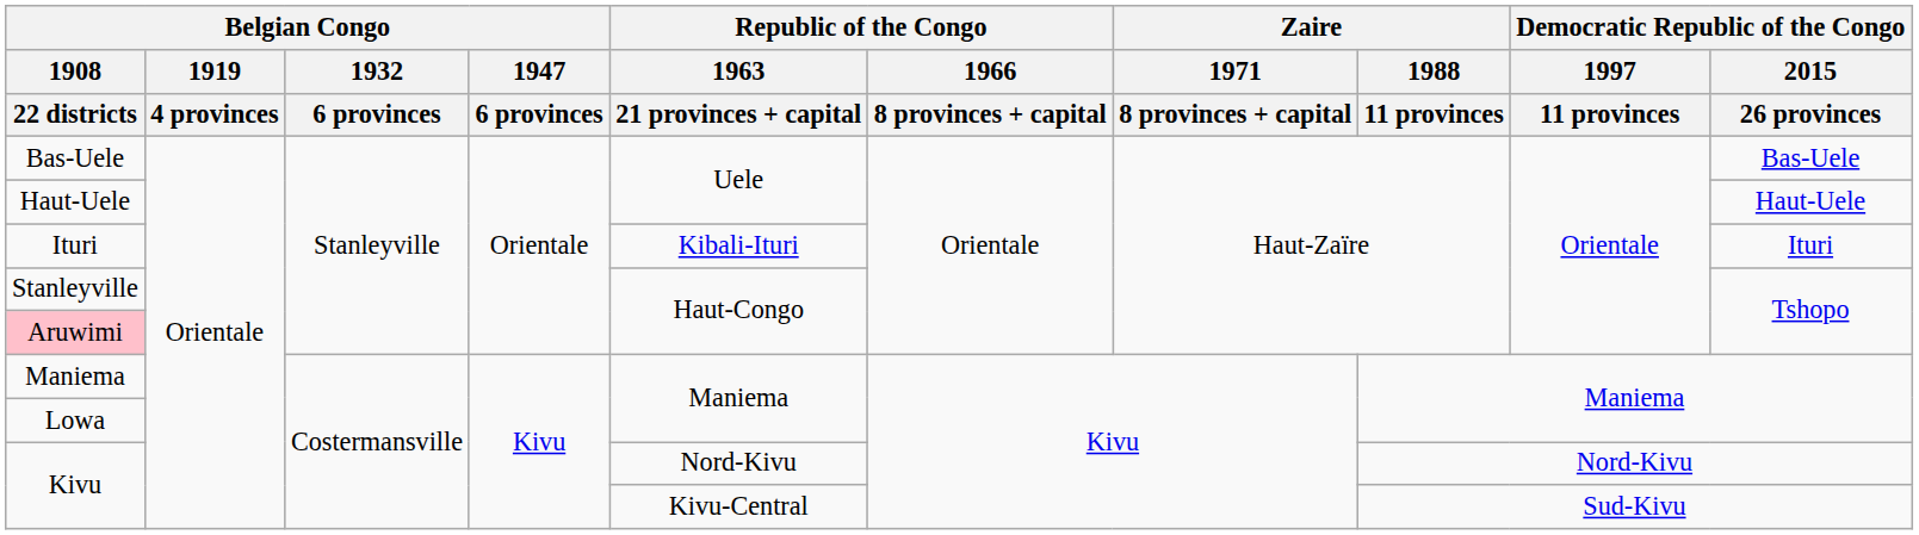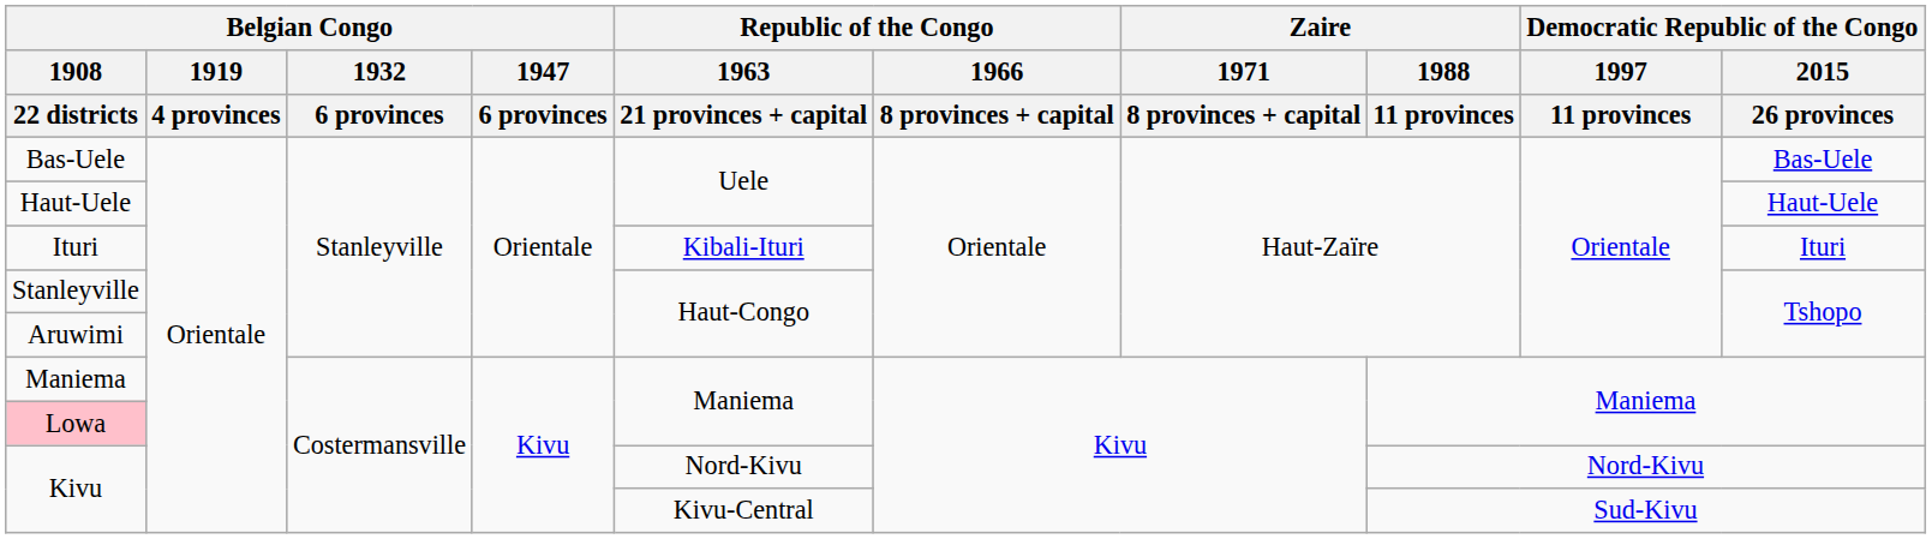Aruwimi | Belgian Congo / 1908 / 22 districts: pink background -> no background
Lowa | Belgian Congo / 1908 / 22 districts: no background -> pink background
